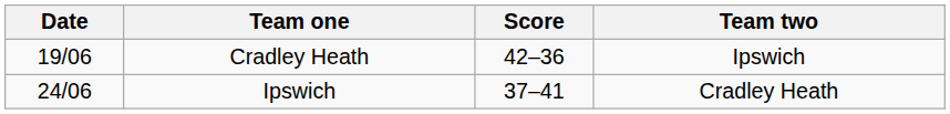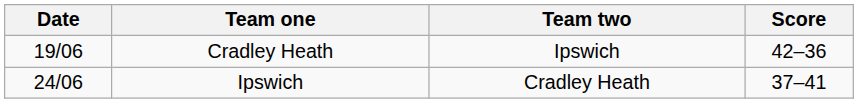columns swapped: Score <-> Team two
